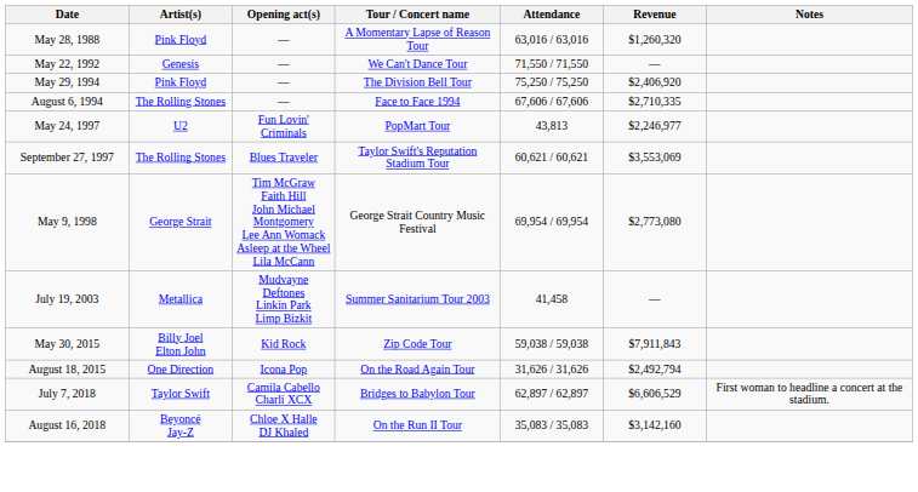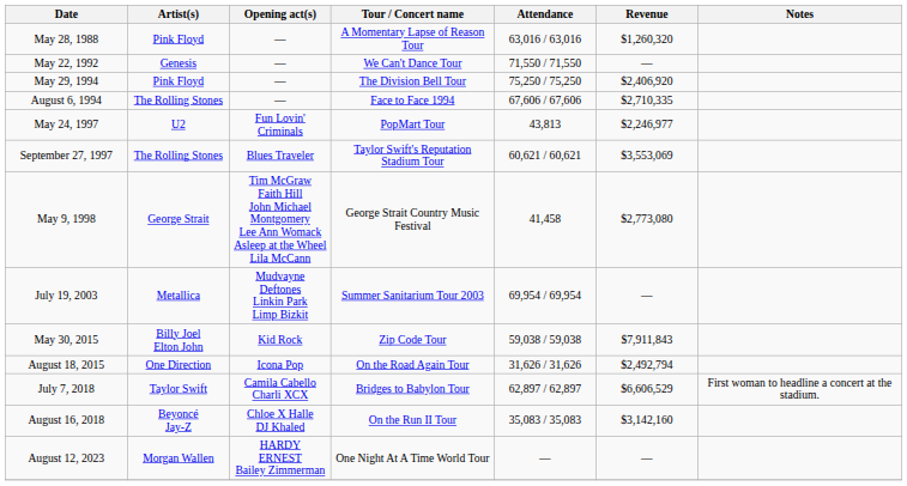May 9, 1998 | Attendance: 69,954 / 69,954 -> 41,458
July 19, 2003 | Attendance: 41,458 -> 69,954 / 69,954
+ row: August 12, 2023 | Morgan Wallen | HARDY ERNEST Bailey Zimmerman | One Night At A Time World Tour | — | —
